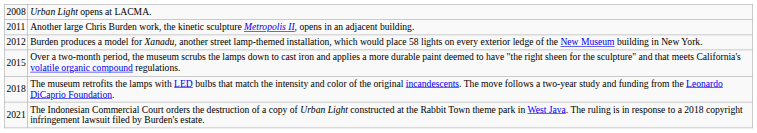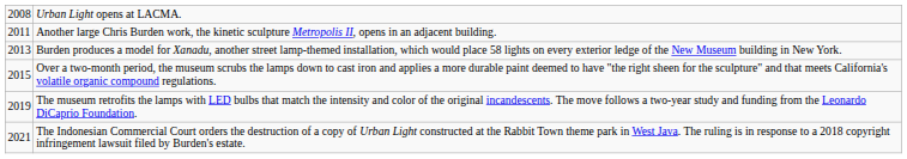row 3 | column 1: 2012 -> 2013
row 5 | column 1: 2018 -> 2019
